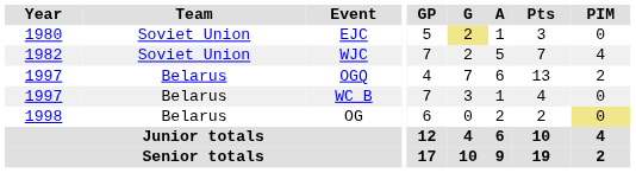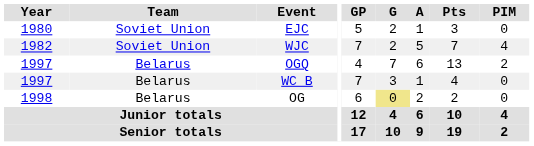EJC | G: khaki background -> no background
OG | G: no background -> khaki background
OG | PIM: khaki background -> no background
